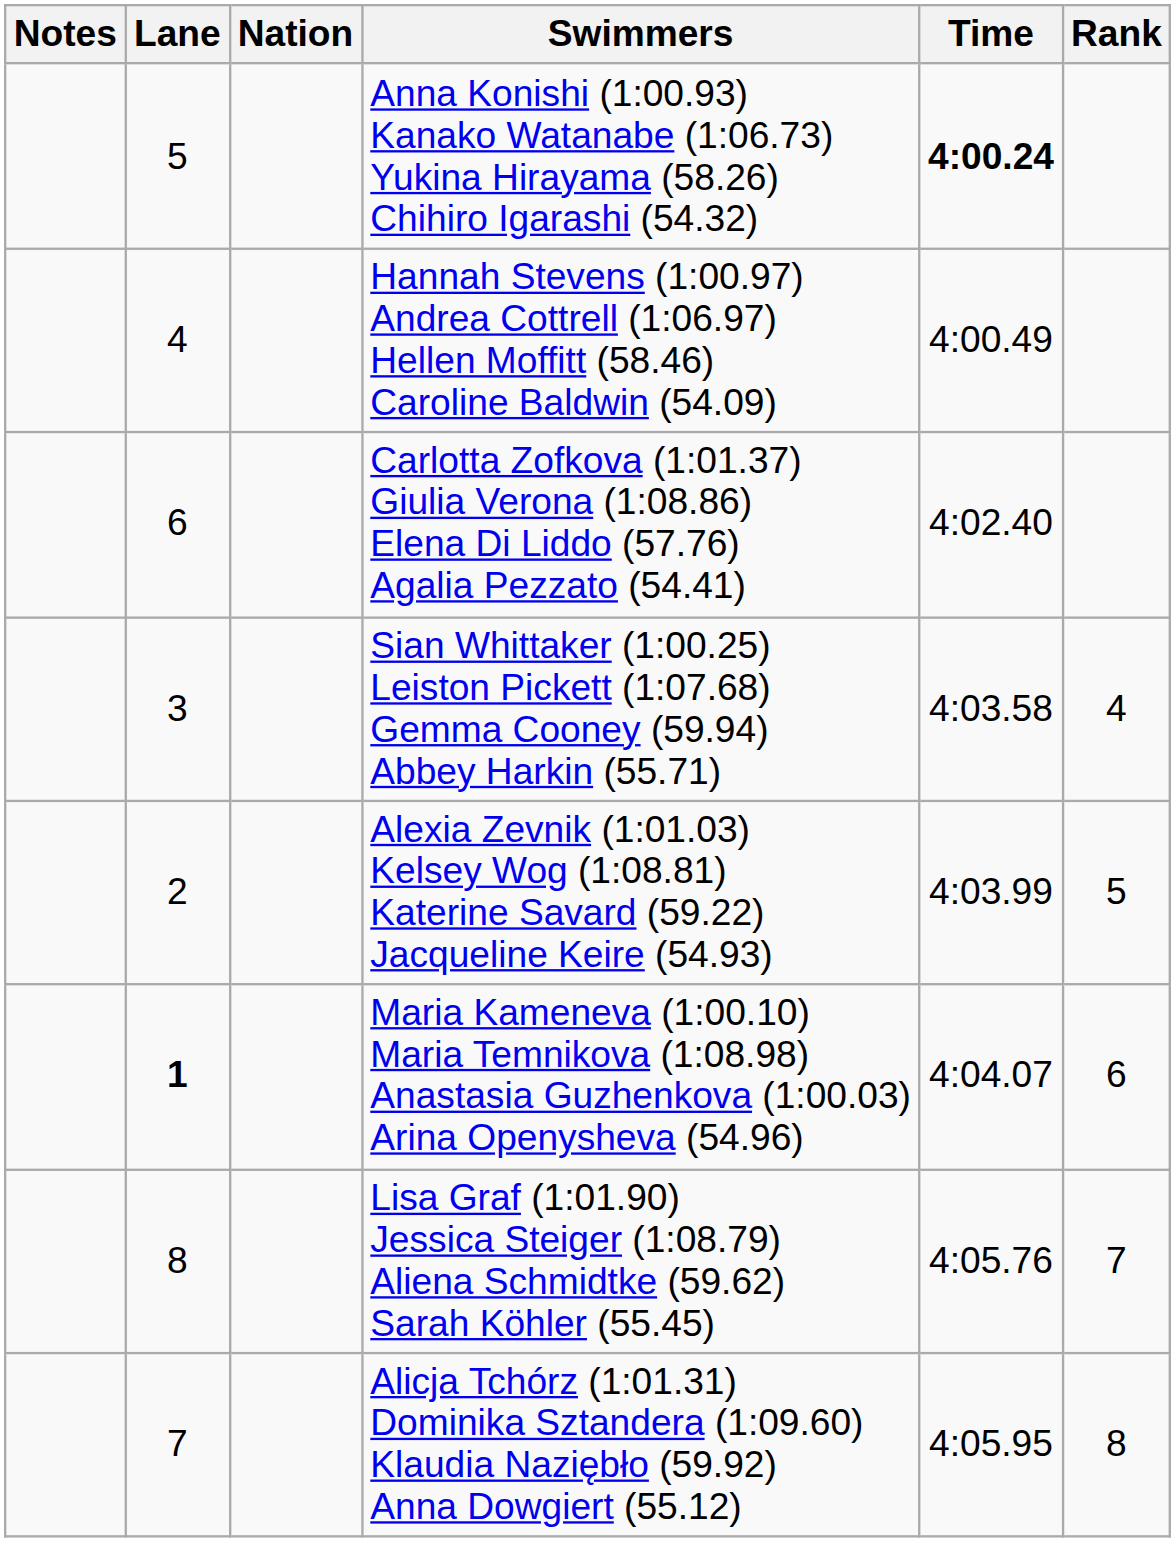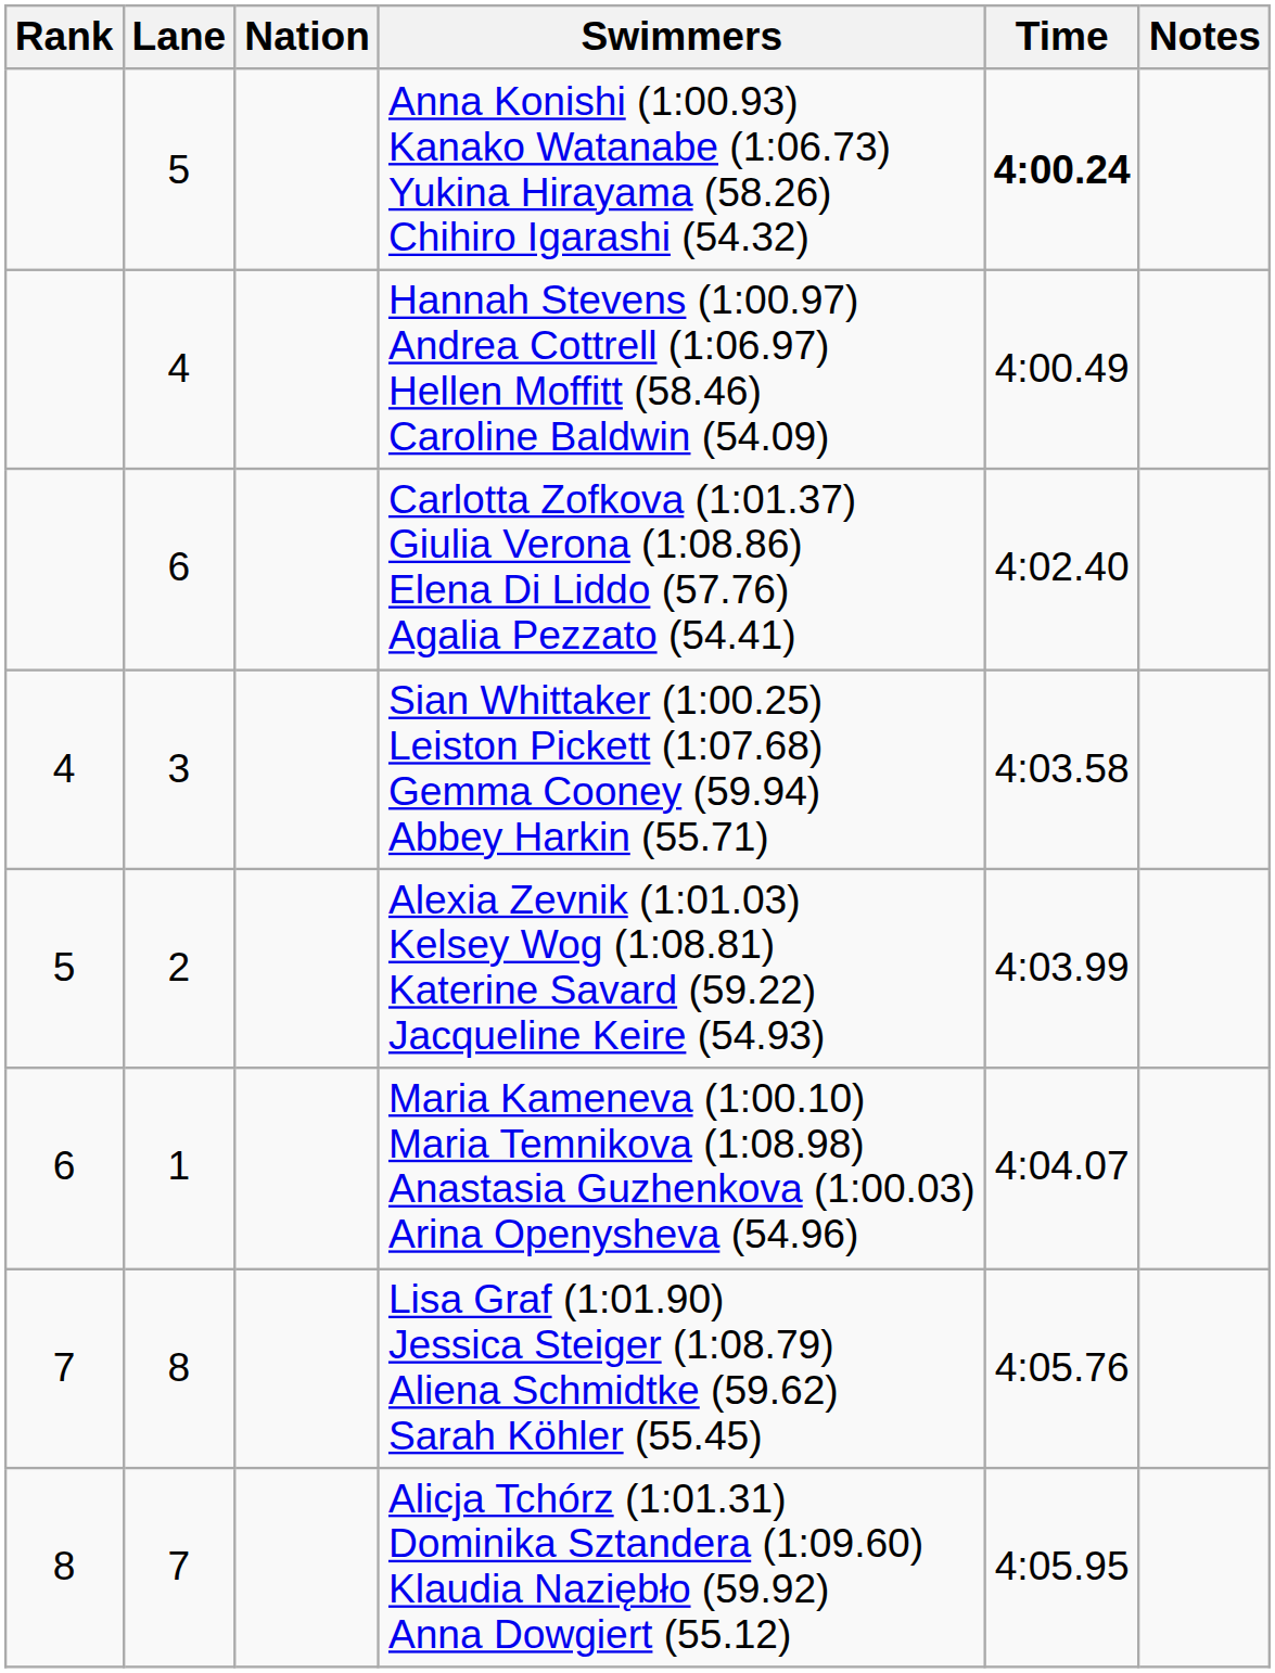columns swapped: Rank <-> Notes
row 7 | Lane: bold -> normal
